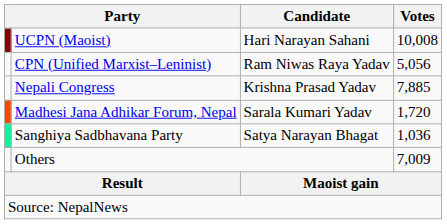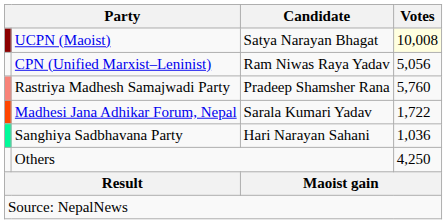UCPN (Maoist) | Candidate: Hari Narayan Sahani -> Satya Narayan Bhagat
UCPN (Maoist) | Votes: no background -> lightyellow background
- row: Nepali Congress | Krishna Prasad Yadav | 7,885
+ row: Rastriya Madhesh Samajwadi Party | Pradeep Shamsher Rana | 5,760
Madhesi Jana Adhikar Forum, Nepal | Votes: 1,720 -> 1,722
Sanghiya Sadbhavana Party | Candidate: Satya Narayan Bhagat -> Hari Narayan Sahani
Others | Votes: 7,009 -> 4,250
